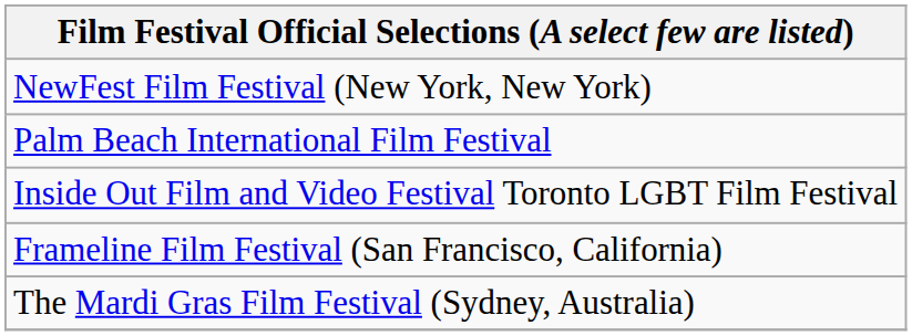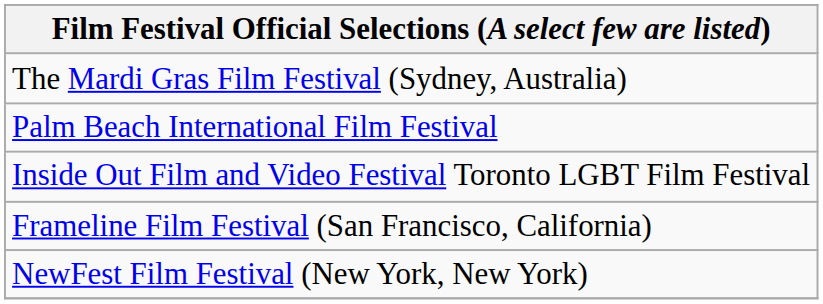row 2 | column 1: NewFest Film Festival (New York, New York) -> The Mardi Gras Film Festival (Sydney, Australia)
row 6 | column 1: The Mardi Gras Film Festival (Sydney, Australia) -> NewFest Film Festival (New York, New York)
